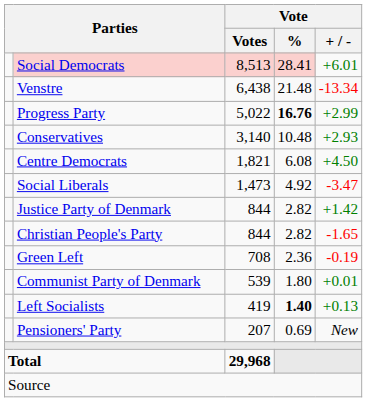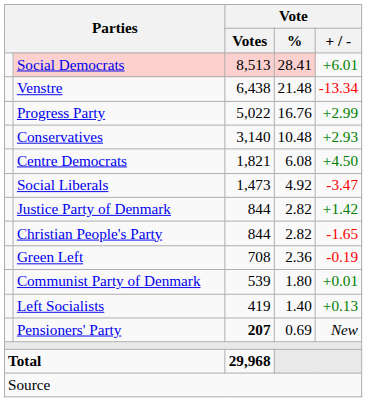Progress Party | Vote / %: bold -> normal
Left Socialists | Vote / %: bold -> normal
Pensioners' Party | Vote / Votes: normal -> bold
